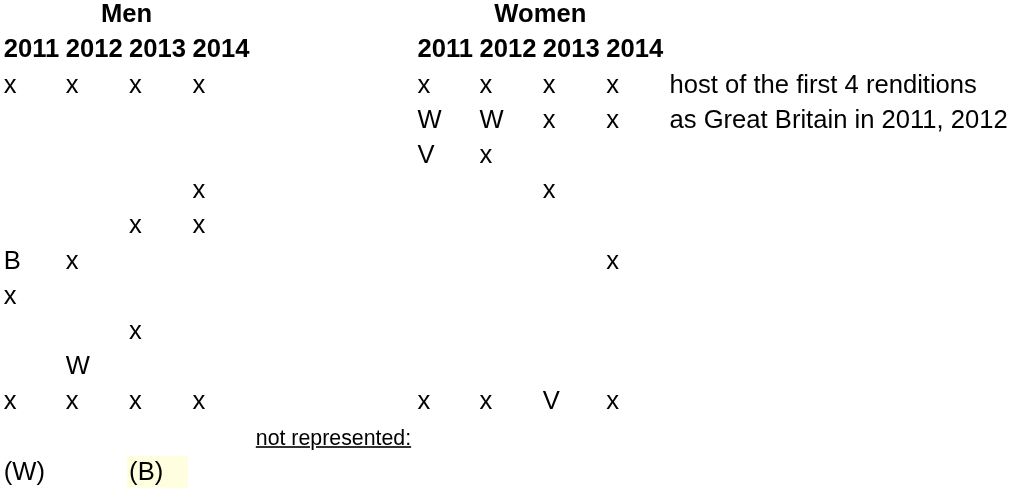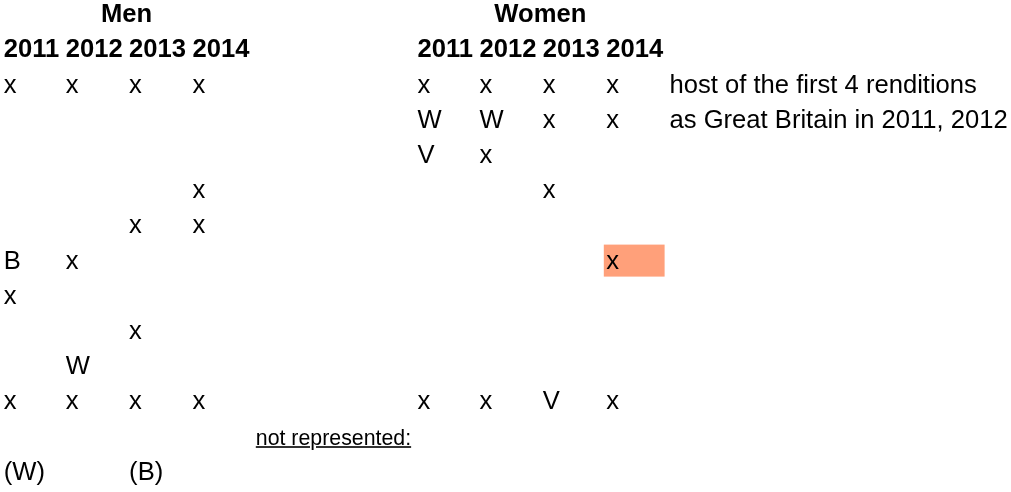B | Women / 2014: no background -> lightsalmon background
(W) | Men / 2013: lightyellow background -> no background
